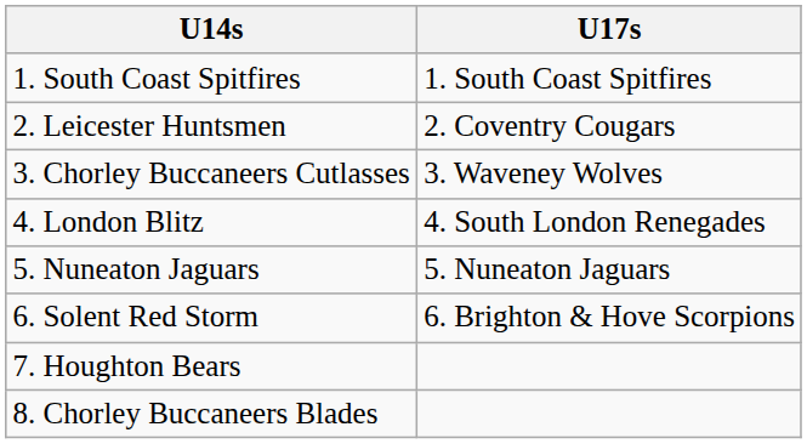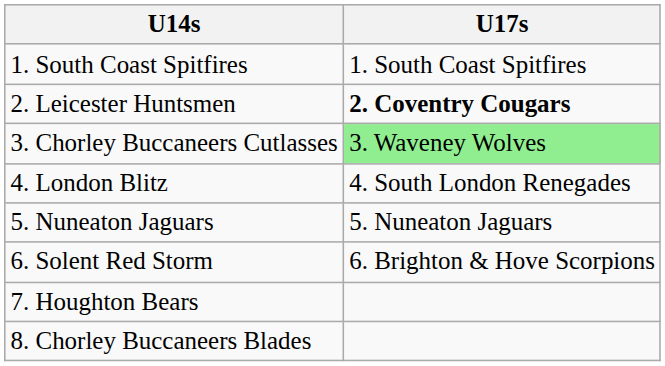2. Leicester Huntsmen | U17s: normal -> bold
3. Chorley Buccaneers Cutlasses | U17s: no background -> lightgreen background
